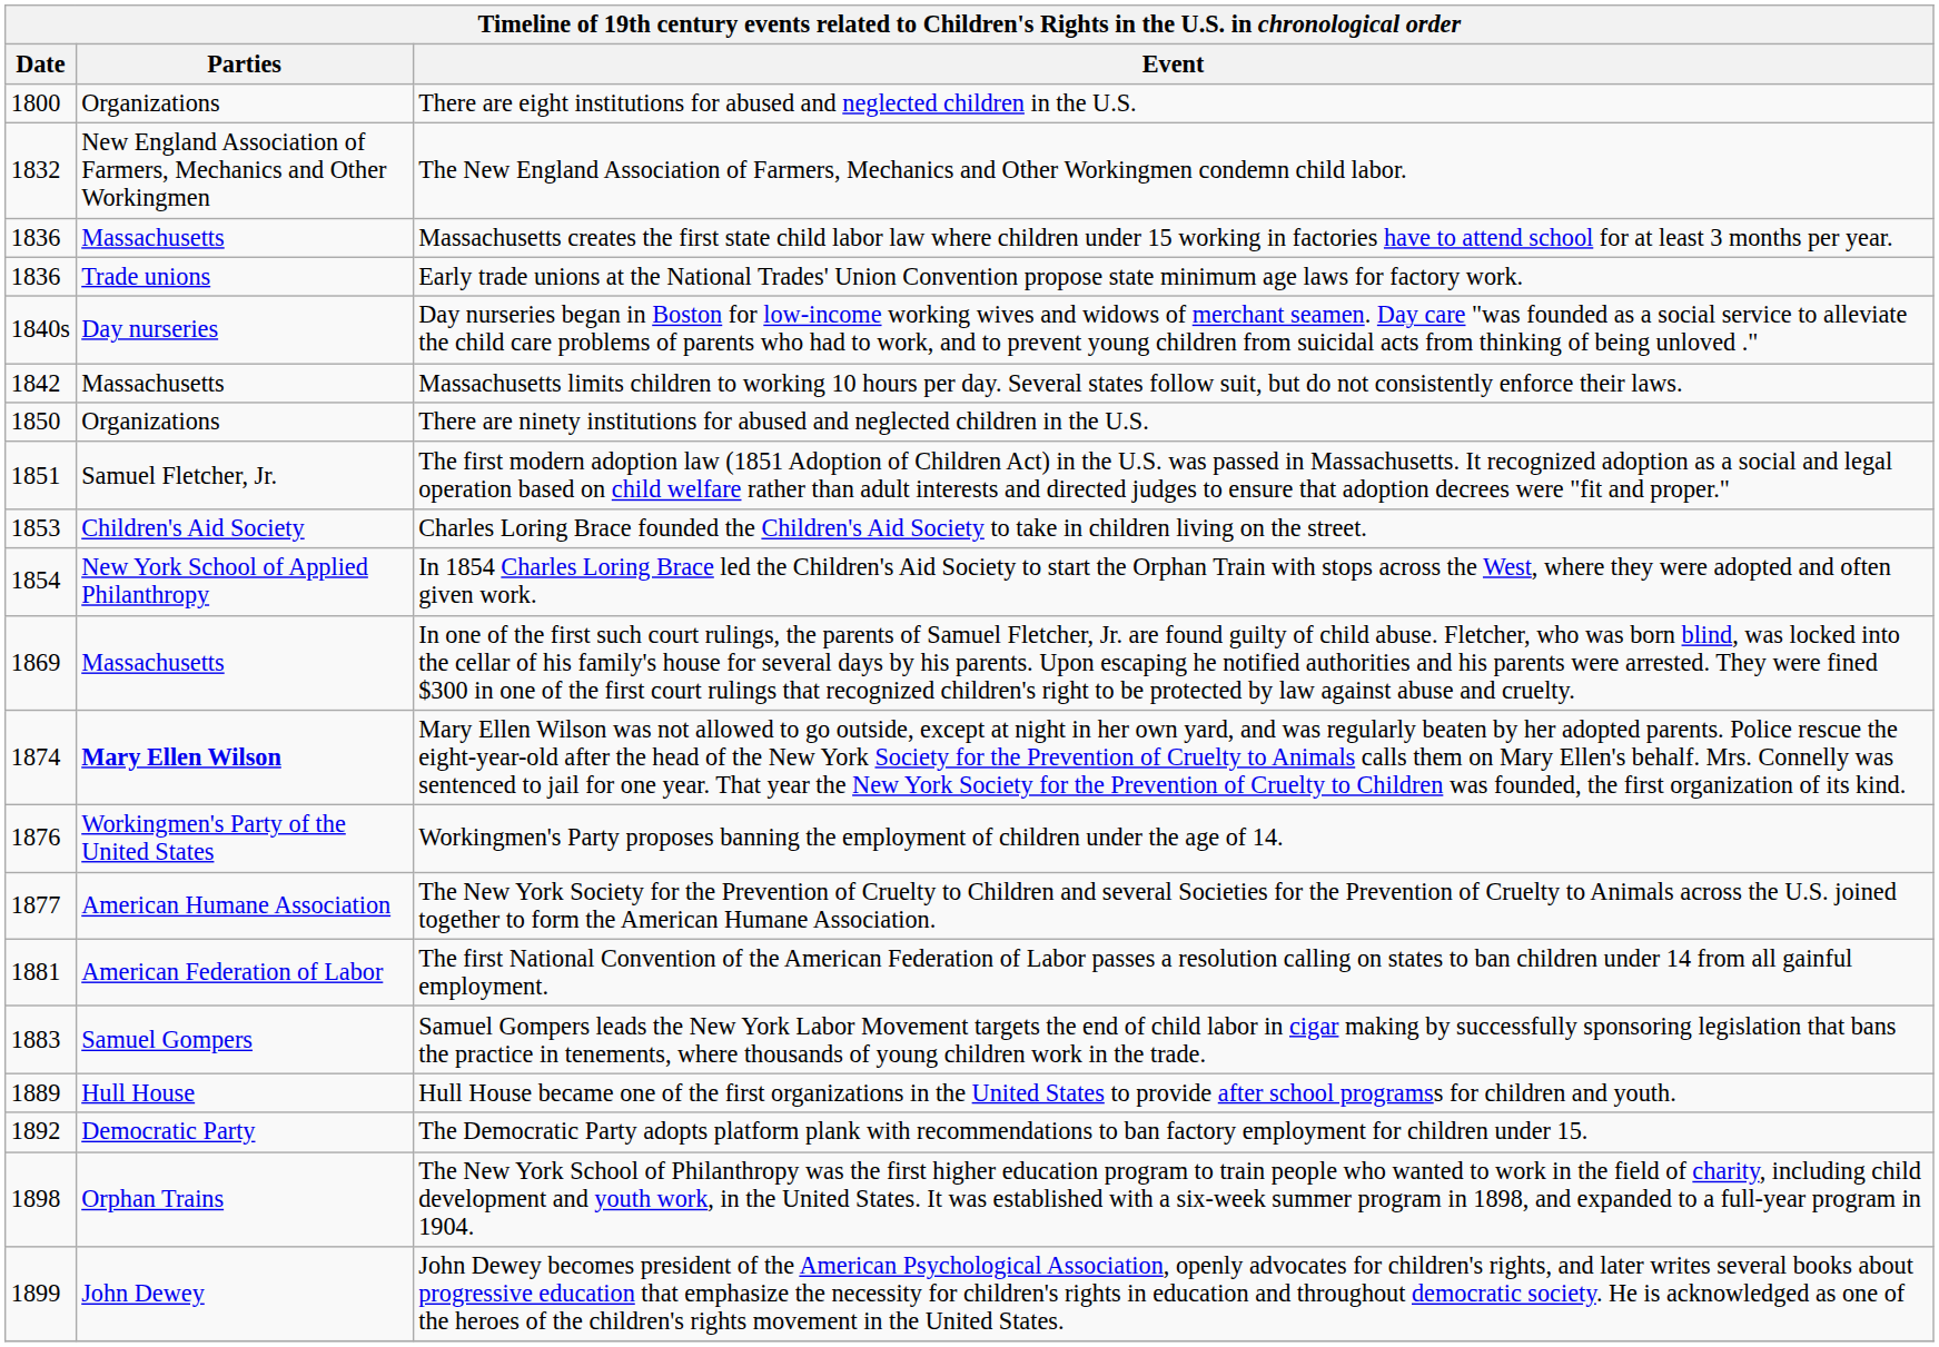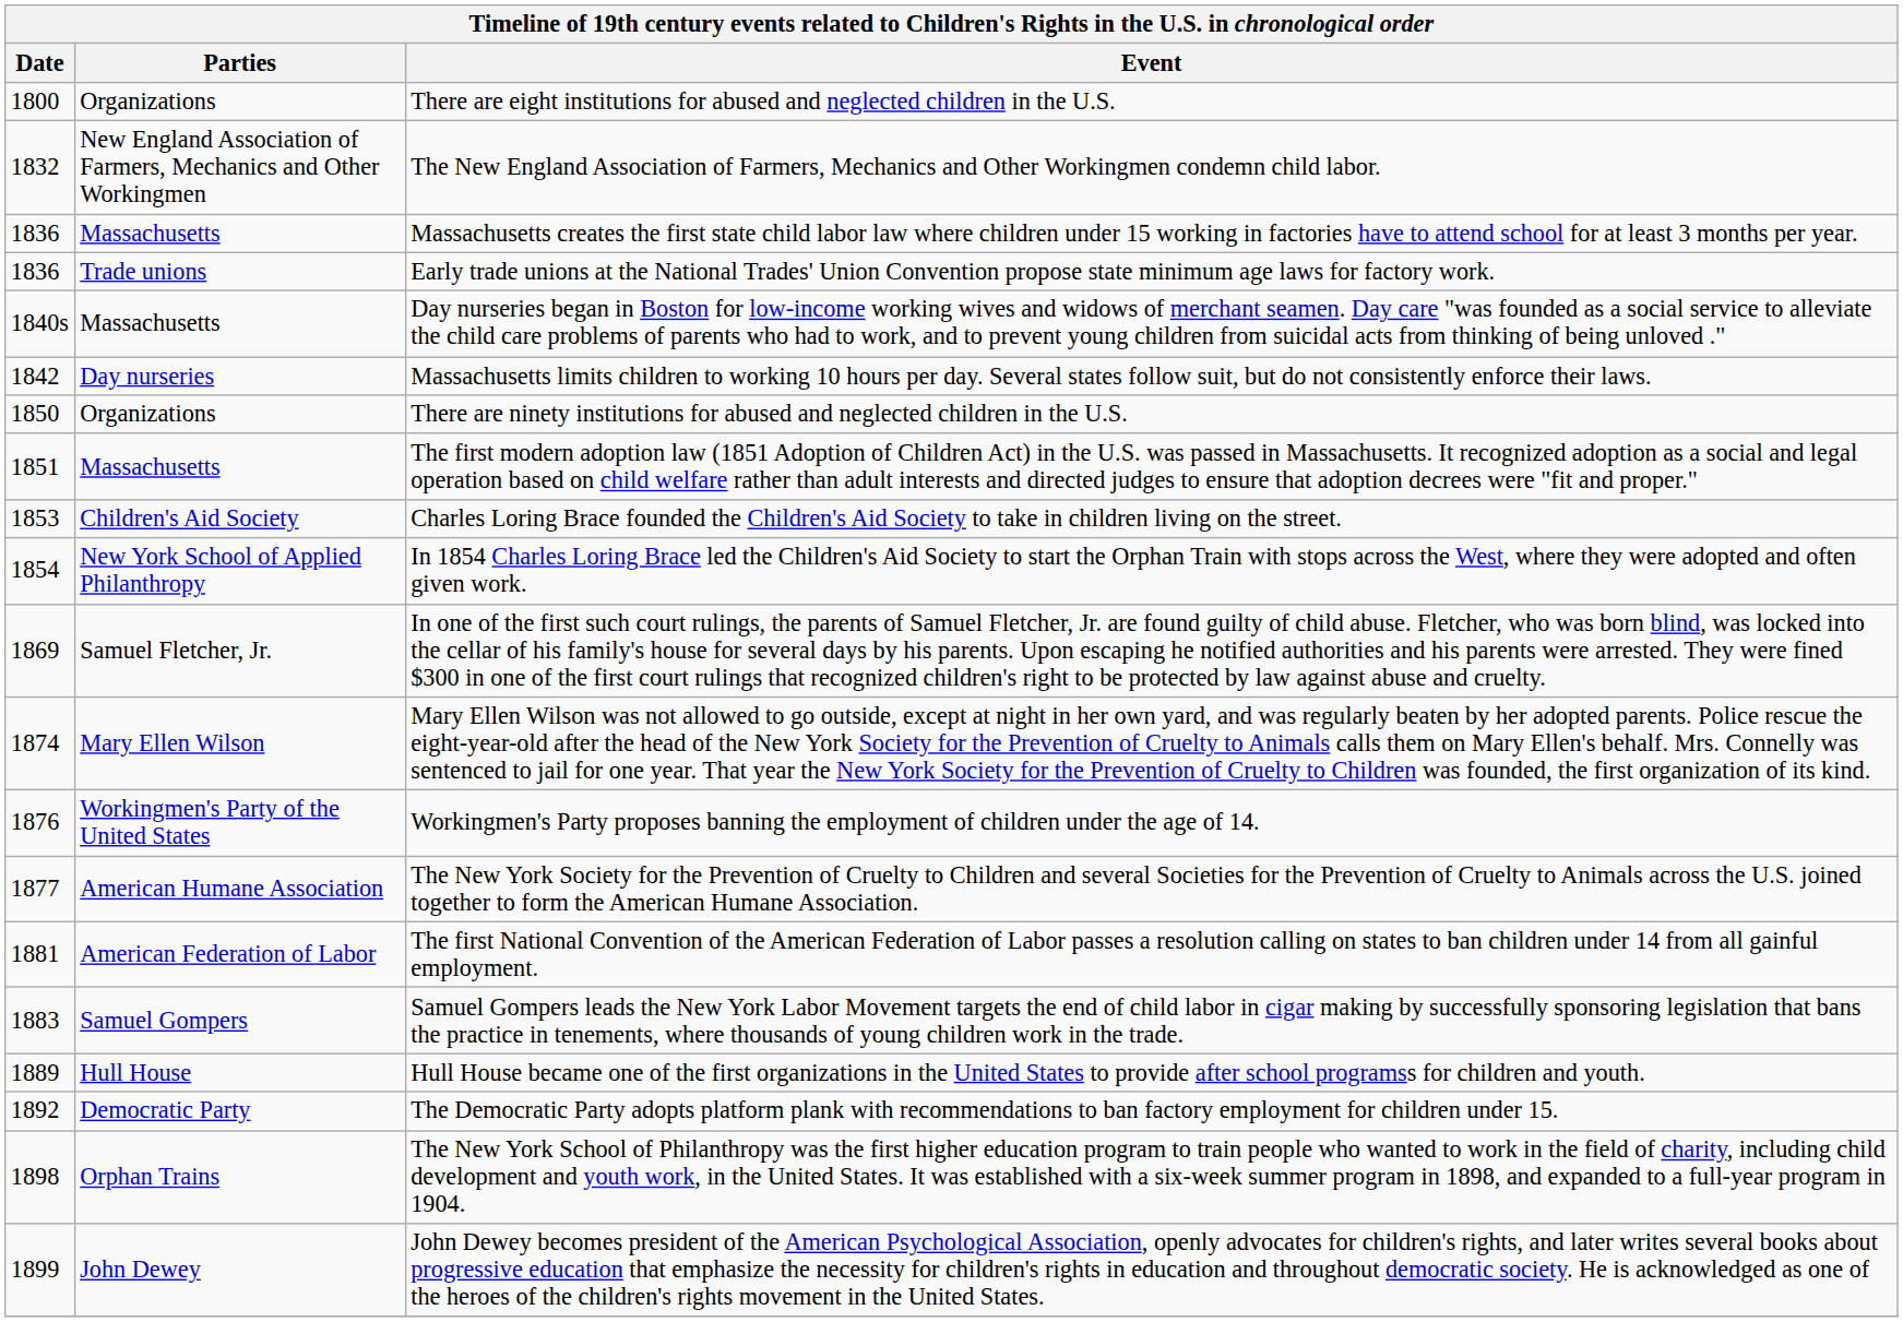row 7 | Parties: Day nurseries -> Massachusetts
row 8 | Parties: Massachusetts -> Day nurseries
row 10 | Parties: Samuel Fletcher, Jr. -> Massachusetts
row 13 | Parties: Massachusetts -> Samuel Fletcher, Jr.
row 14 | Parties: bold -> normal
